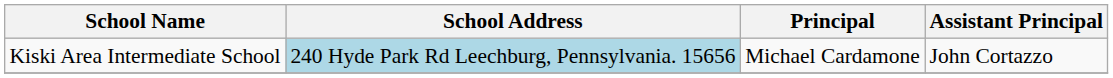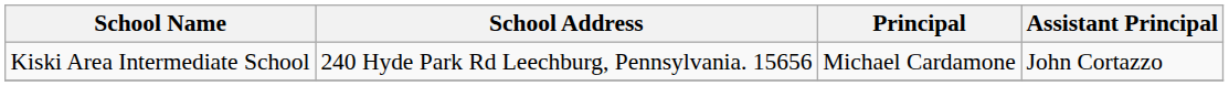Kiski Area Intermediate School | School Address: lightblue background -> no background
